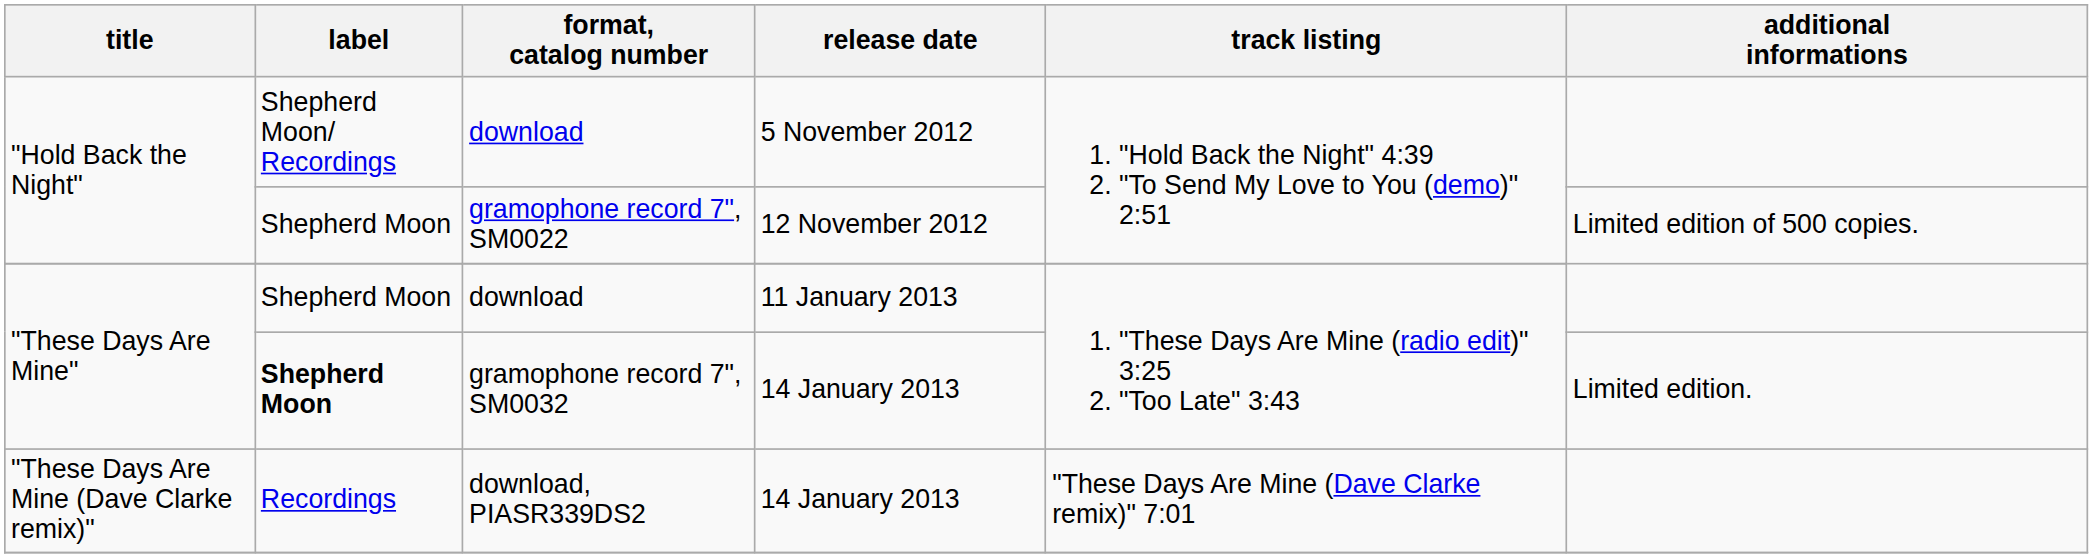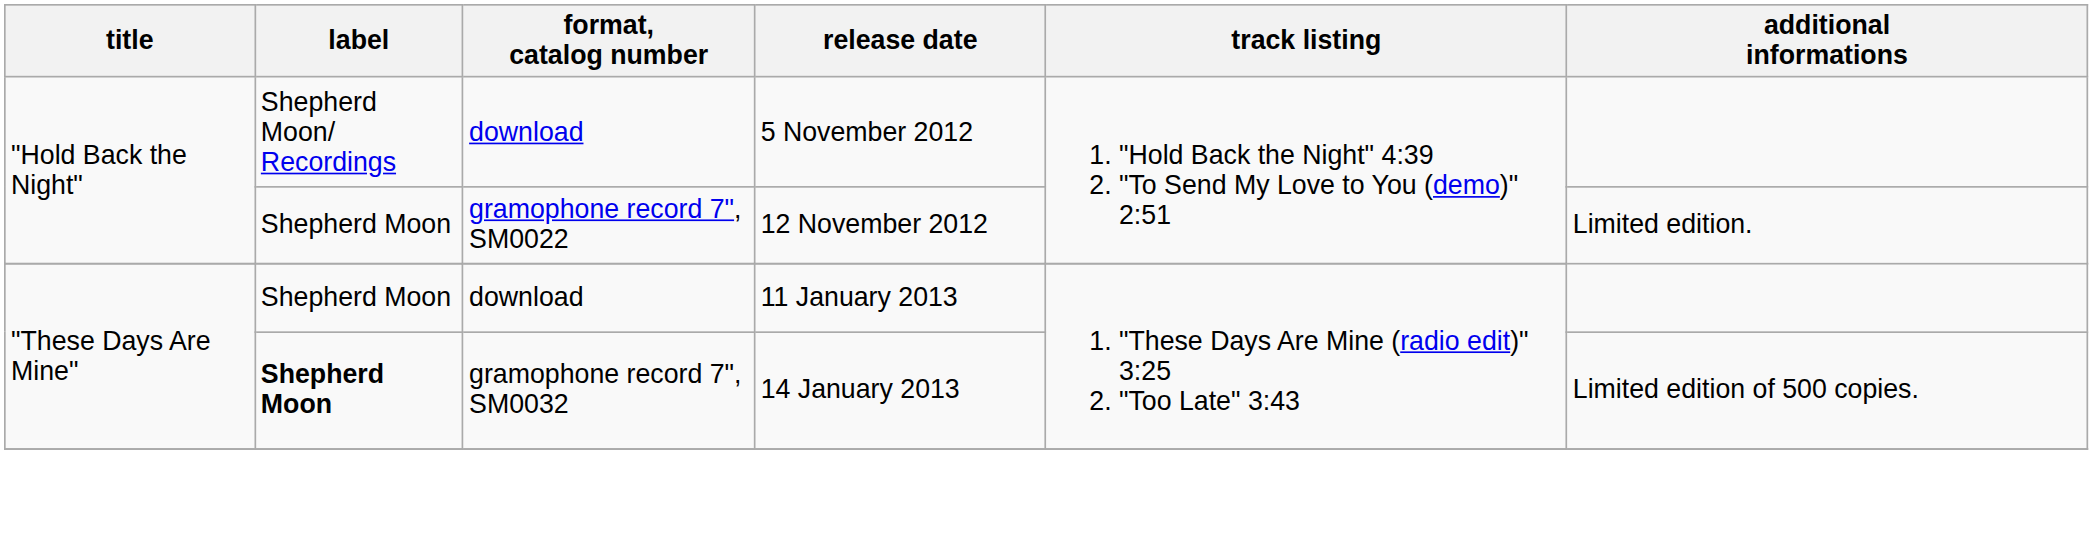gramophone record 7", SM0022 | additional informations: Limited edition of 500 copies. -> Limited edition.
gramophone record 7", SM0032 | additional informations: Limited edition. -> Limited edition of 500 copies.
- row: "These Days Are Mine (Dave Clarke remix)" | Recordings | download, PIASR339DS2 | 14 January 2013 | "These Days Are Mine (Dave Clarke remix)" 7:01
